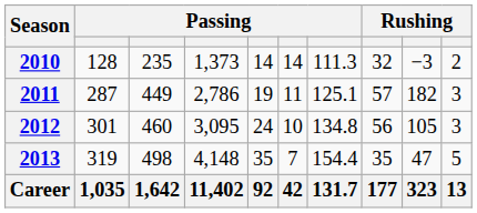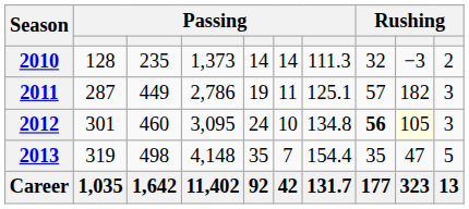2012 | column 8: normal -> bold
2012 | column 9: no background -> lightyellow background
